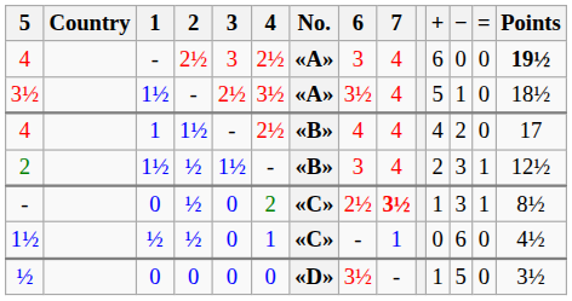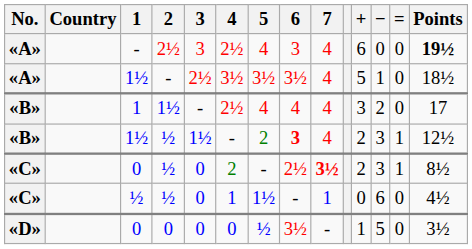columns swapped: No. <-> 5
row 4 | +: 4 -> 3
row 5 | 6: normal -> bold
row 6 | +: 1 -> 2
